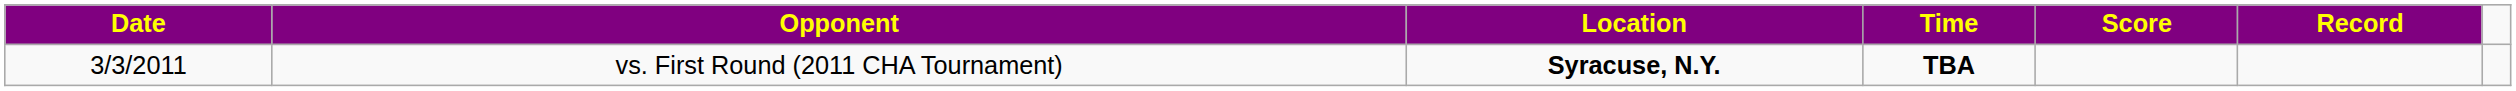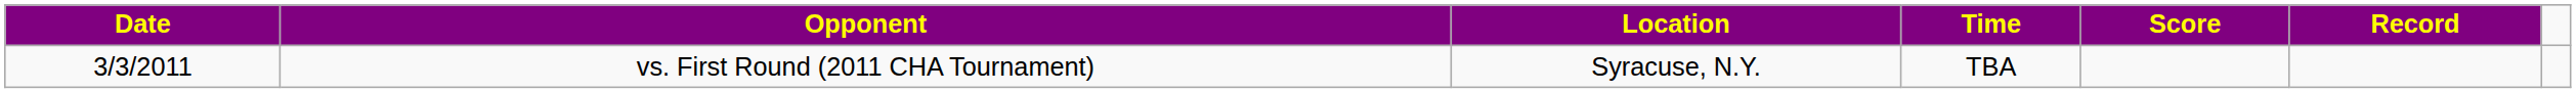vs. First Round (2011 CHA Tournament) | Location: bold -> normal
vs. First Round (2011 CHA Tournament) | Time: bold -> normal
